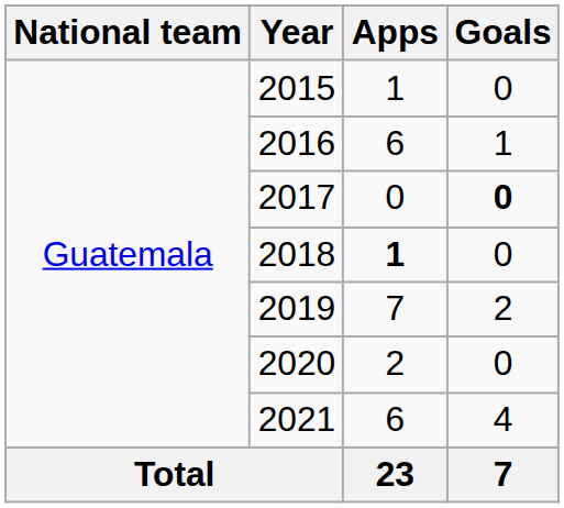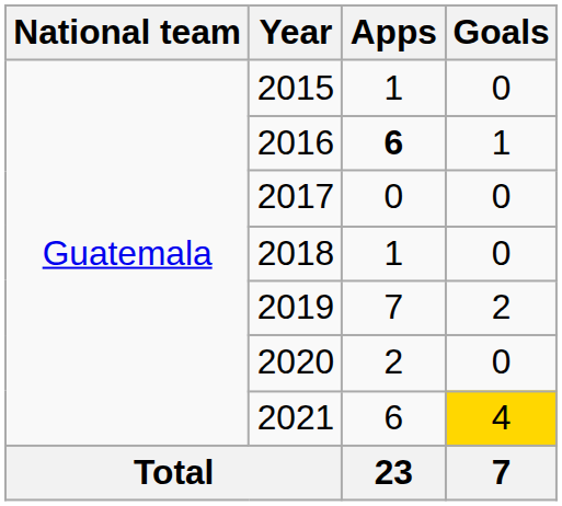2016 | Apps: normal -> bold
2017 | Goals: bold -> normal
2018 | Apps: bold -> normal
2021 | Goals: no background -> gold background
